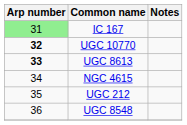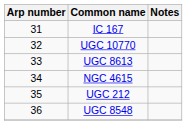IC 167 | Arp number: lightgreen background -> no background
UGC 10770 | Arp number: bold -> normal
UGC 8613 | Arp number: bold -> normal
